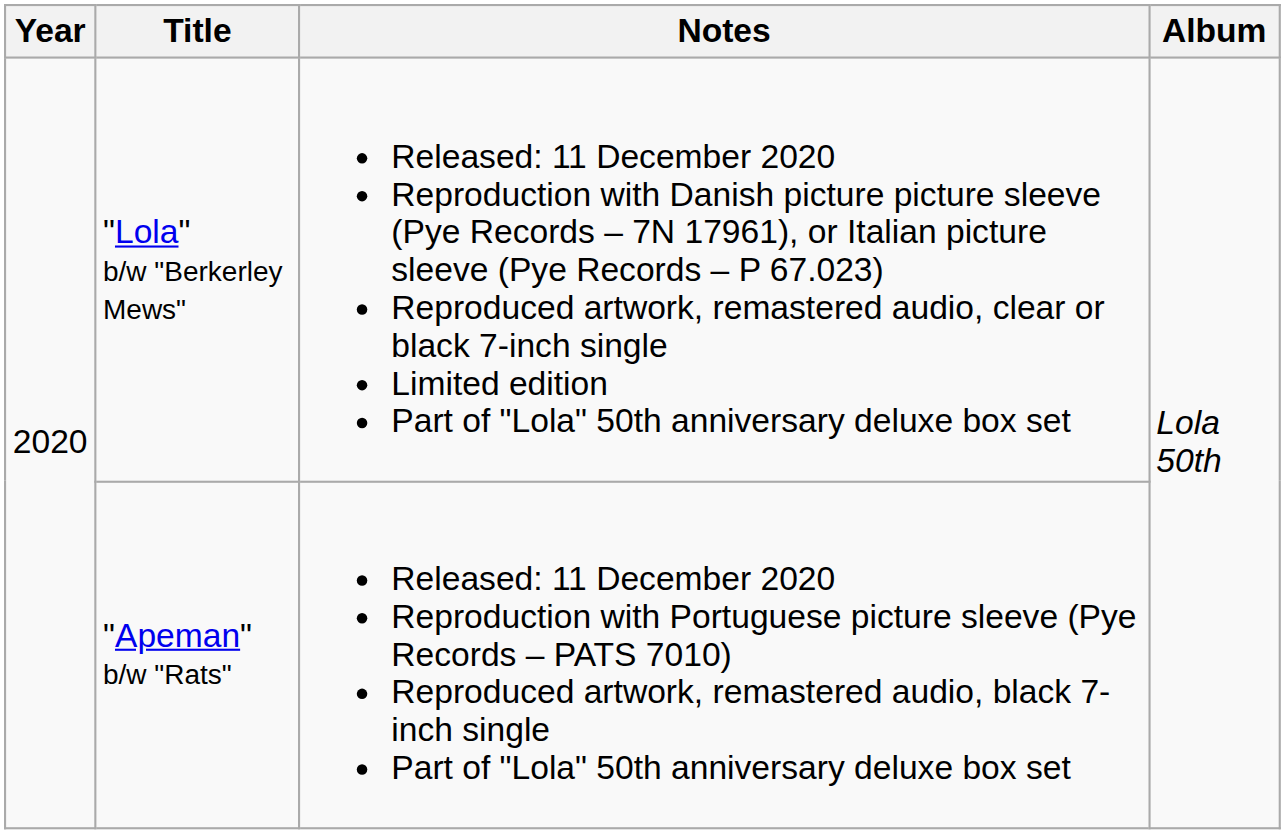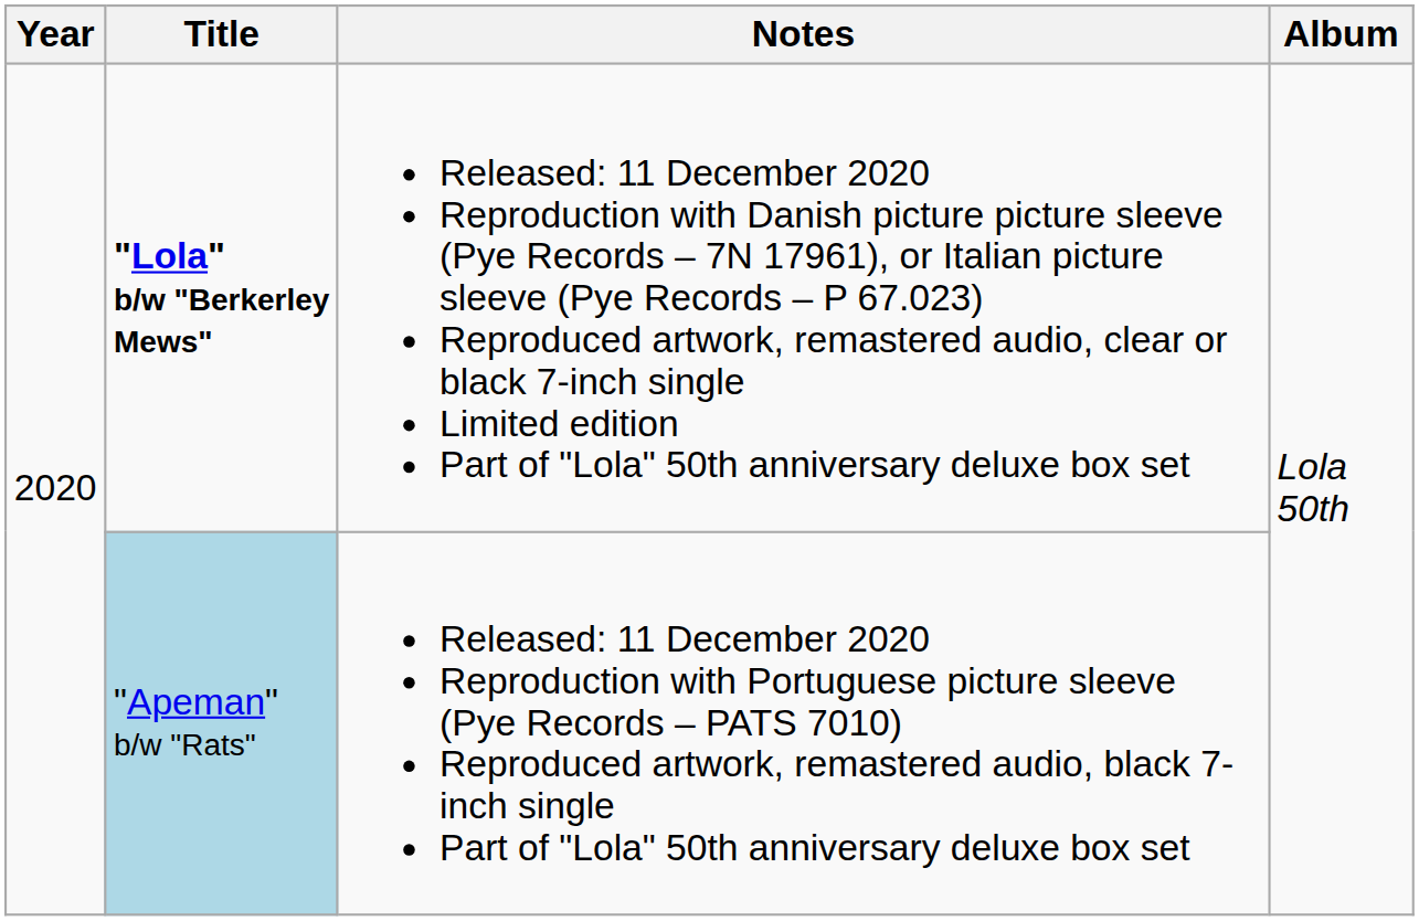"Lola" b/w "Berkerley Mews" | Title: normal -> bold
"Apeman" b/w "Rats" | Title: no background -> lightblue background
